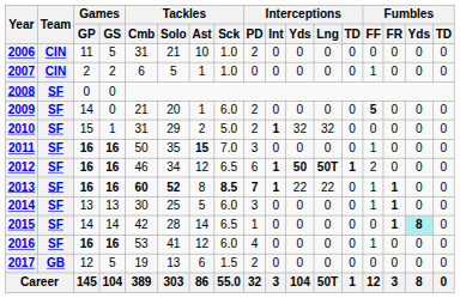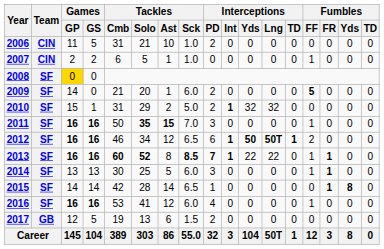2008 | Games / GP: no background -> gold background
2011 | Tackles / Solo: normal -> bold
2015 | Fumbles / Yds: paleturquoise background -> no background
